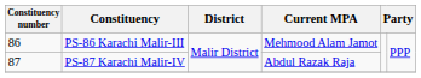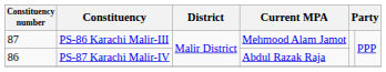PS-86 Karachi Malir-III | Constituency number: 86 -> 87
PS-87 Karachi Malir-IV | Constituency number: 87 -> 86
